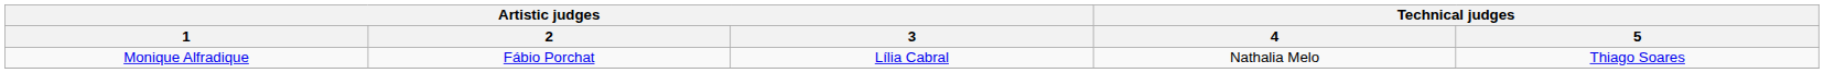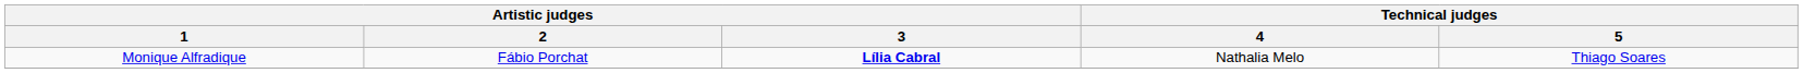Monique Alfradique | Artistic judges / 3: normal -> bold
